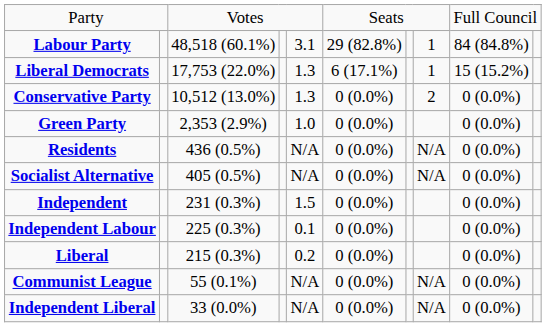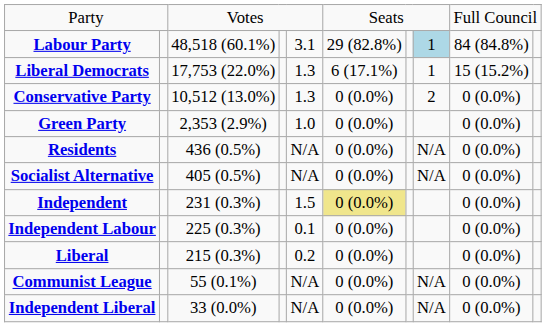Labour Party | column 8: no background -> lightblue background
Independent | column 6: no background -> khaki background
